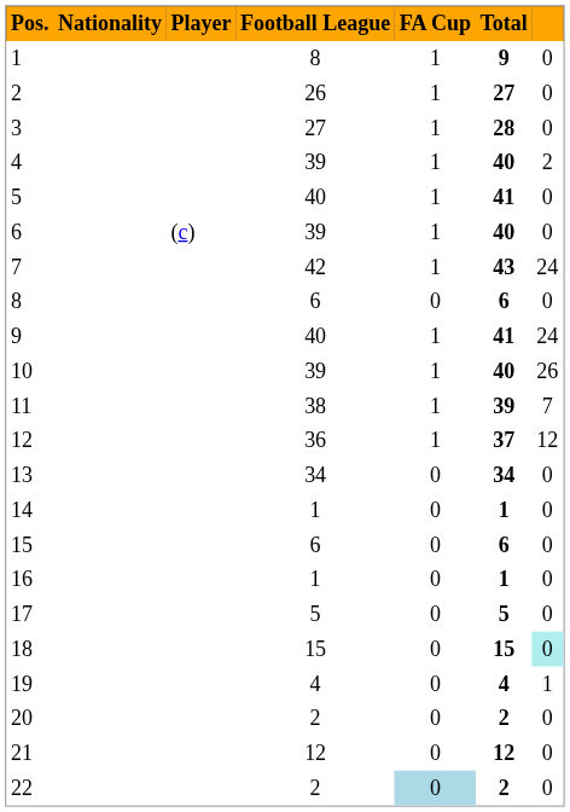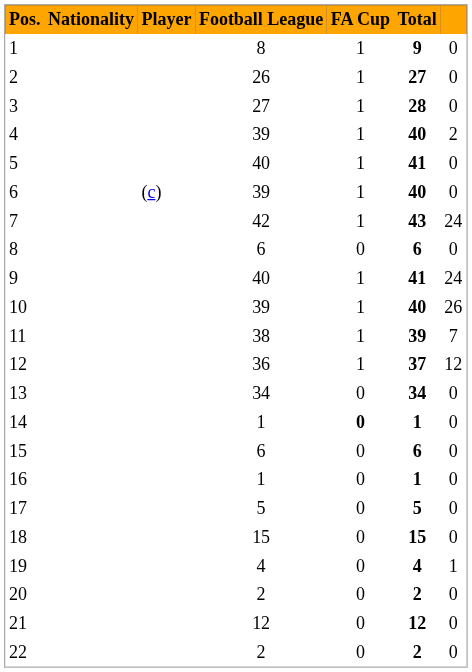14 | FA Cup: normal -> bold
18 | column 7: paleturquoise background -> no background
22 | FA Cup: lightblue background -> no background
